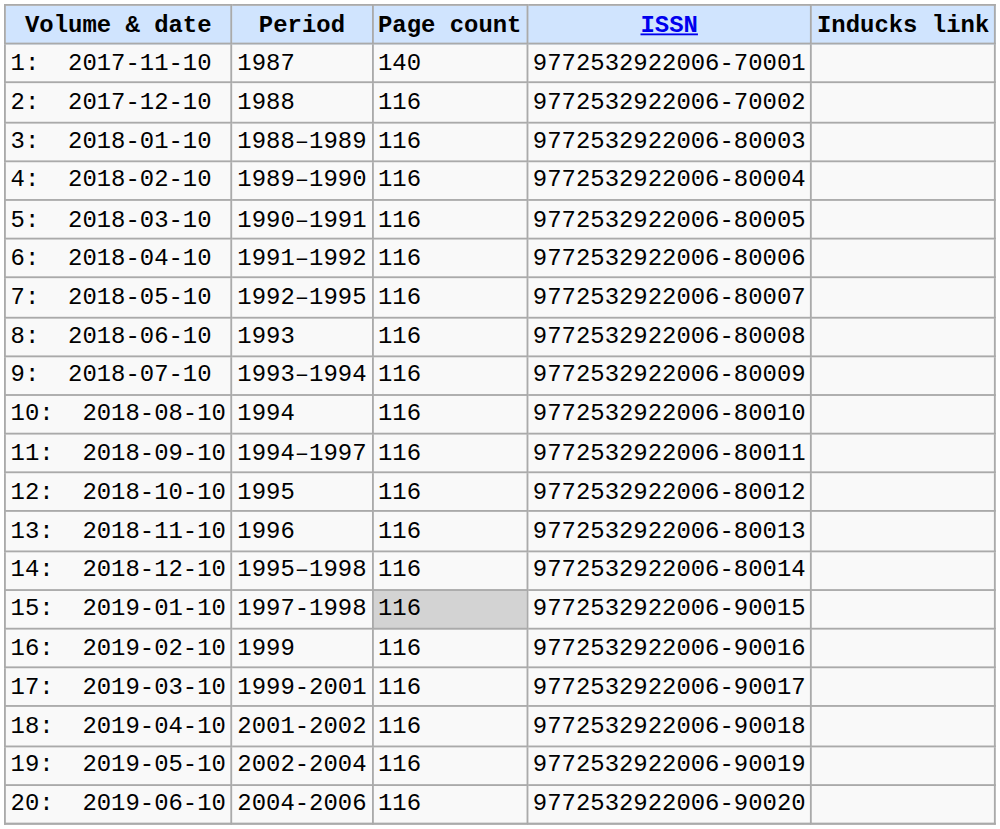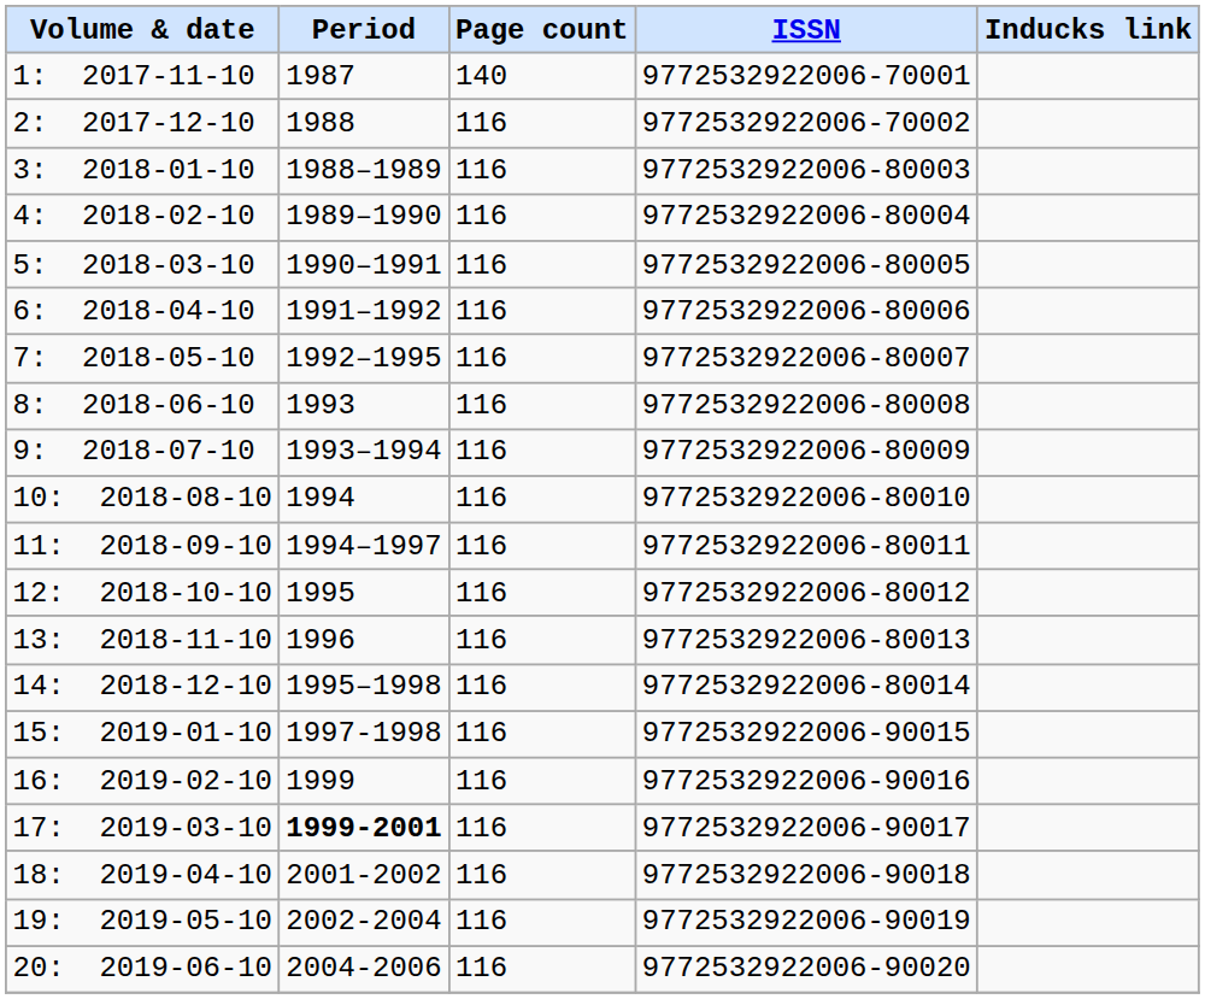15: 2019-01-10 | Page count: lightgrey background -> no background
17: 2019-03-10 | Period: normal -> bold
